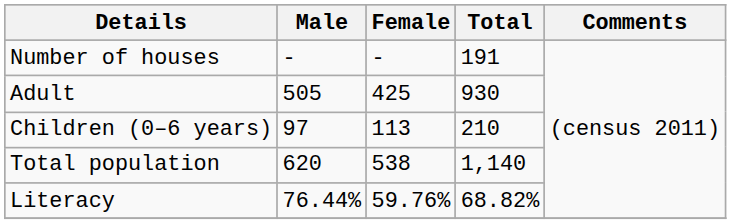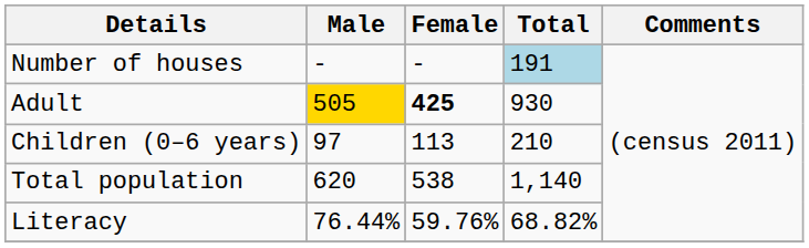Number of houses | Total: no background -> lightblue background
Adult | Male: no background -> gold background
Adult | Female: normal -> bold
